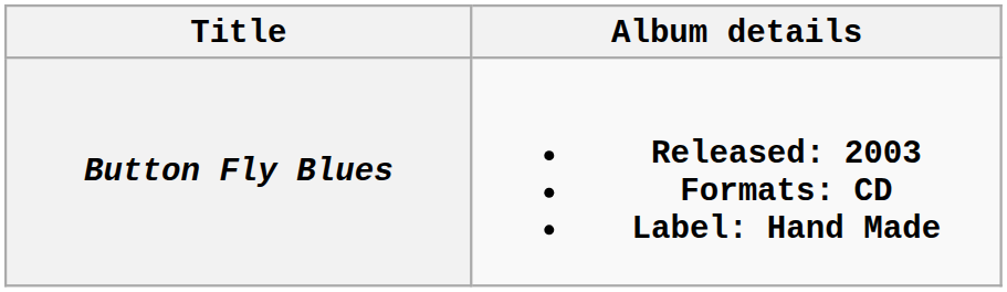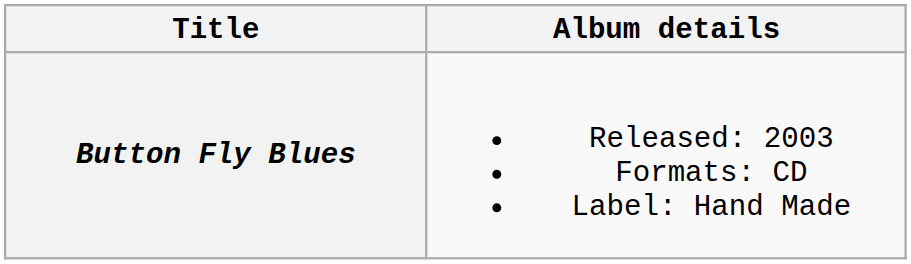Button Fly Blues | Album details: bold -> normal
